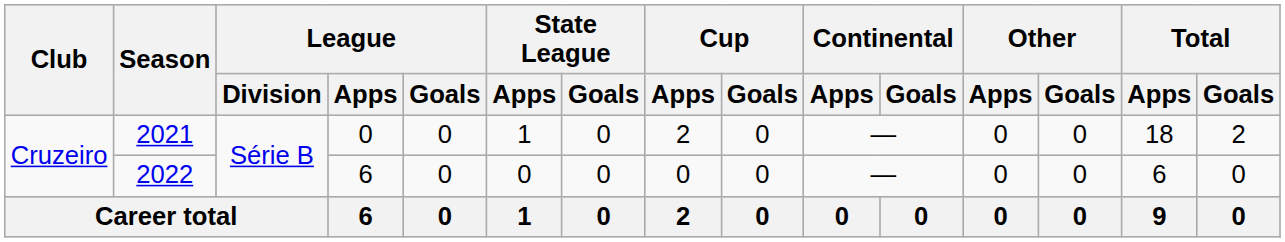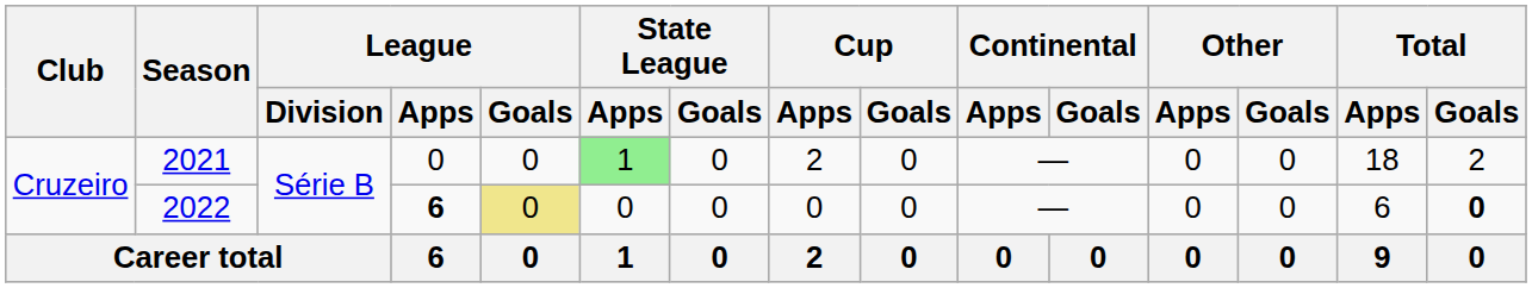2021 | State League / Apps: no background -> lightgreen background
2022 | League / Apps: normal -> bold
2022 | League / Goals: no background -> khaki background
2022 | Total / Goals: normal -> bold
